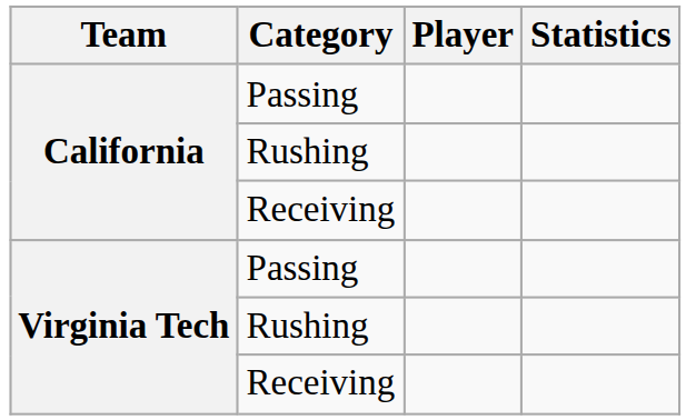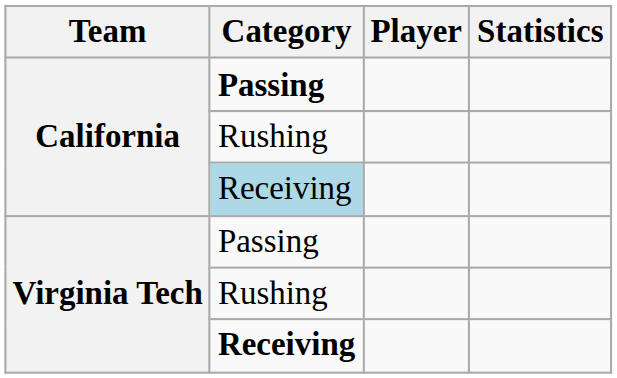California / Passing | Category: normal -> bold
California / Receiving | Category: no background -> lightblue background
Virginia Tech / Receiving | Category: normal -> bold
